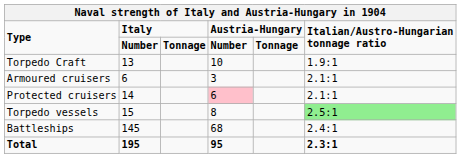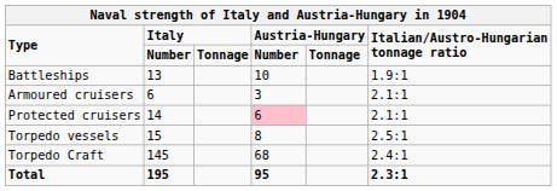13 | column 1: Torpedo Craft -> Battleships
15 | column 6: lightgreen background -> no background
145 | column 1: Battleships -> Torpedo Craft
